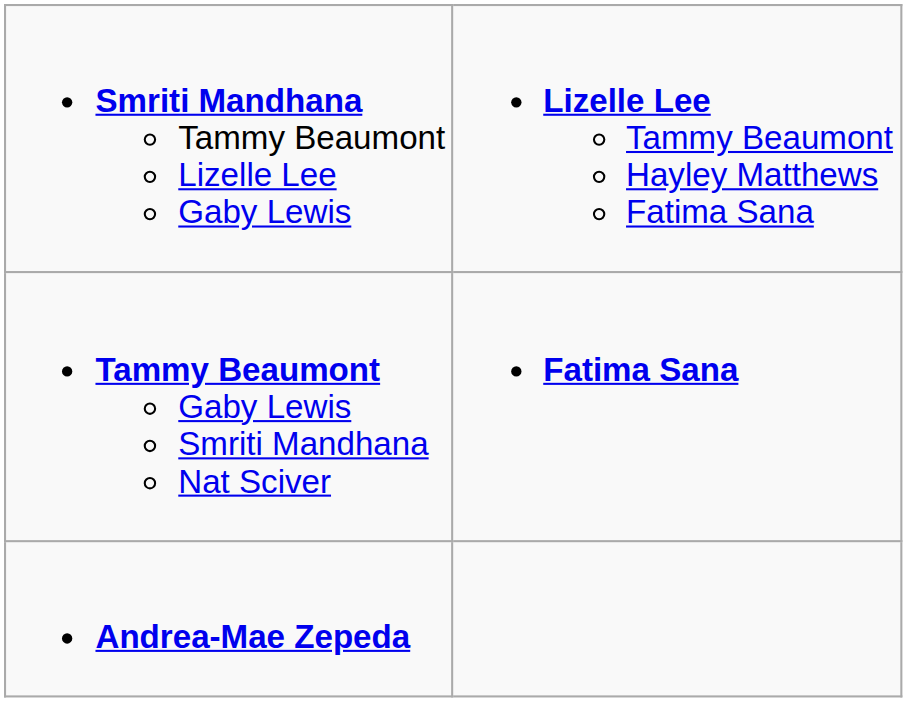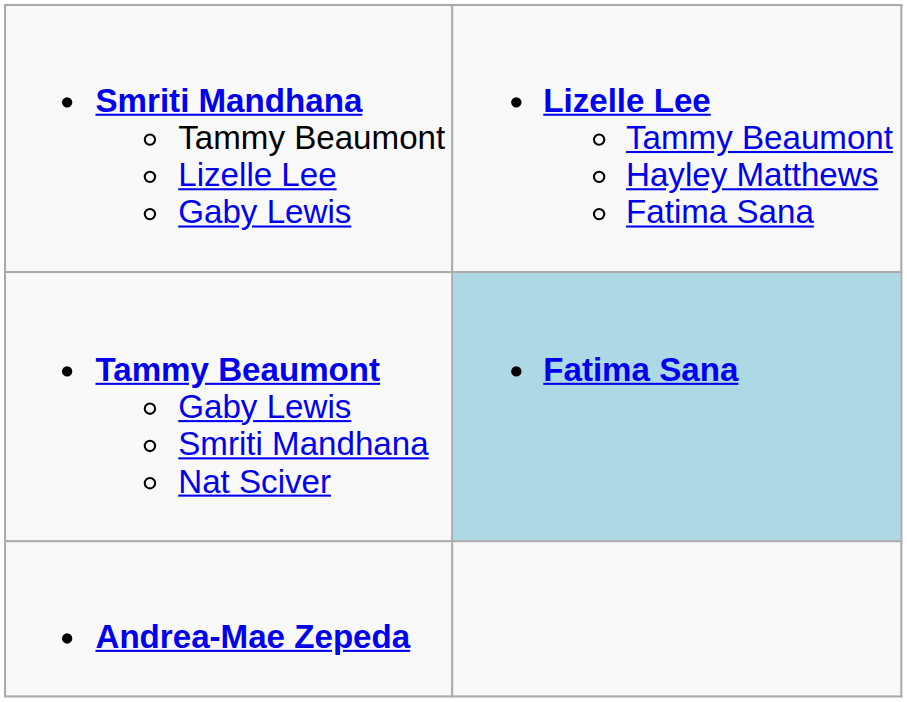Tammy Beaumont Gaby Lewis Smriti Mandhana Nat Sciver | column 2: no background -> lightblue background
